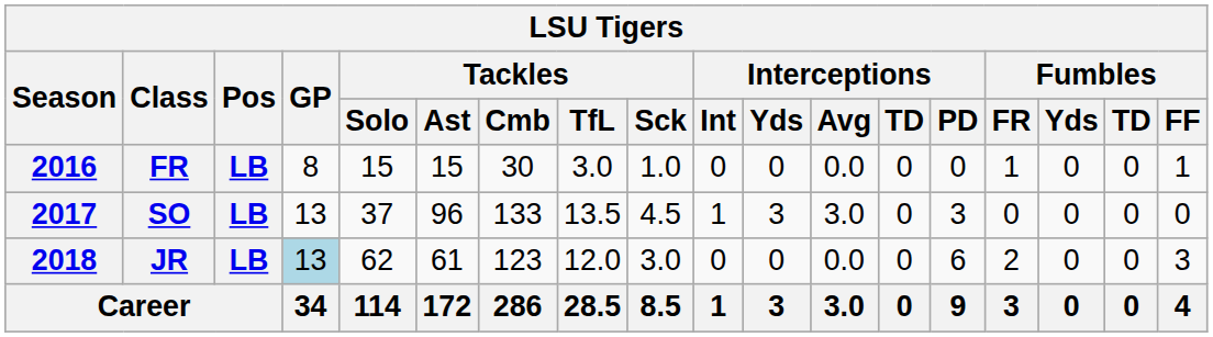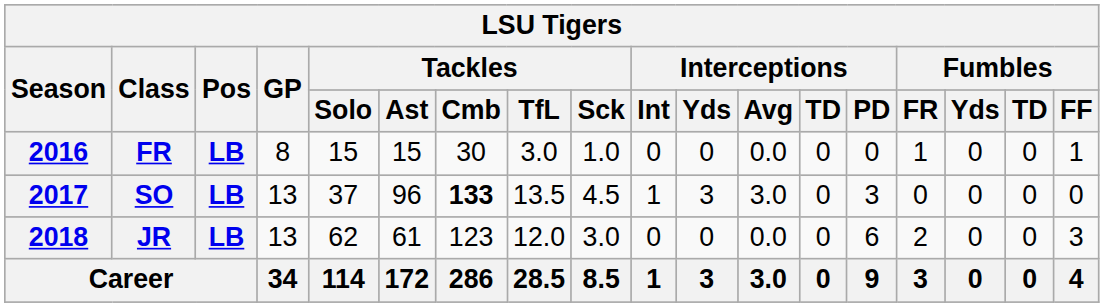SO | Tackles / Cmb: normal -> bold
JR | GP: lightblue background -> no background
